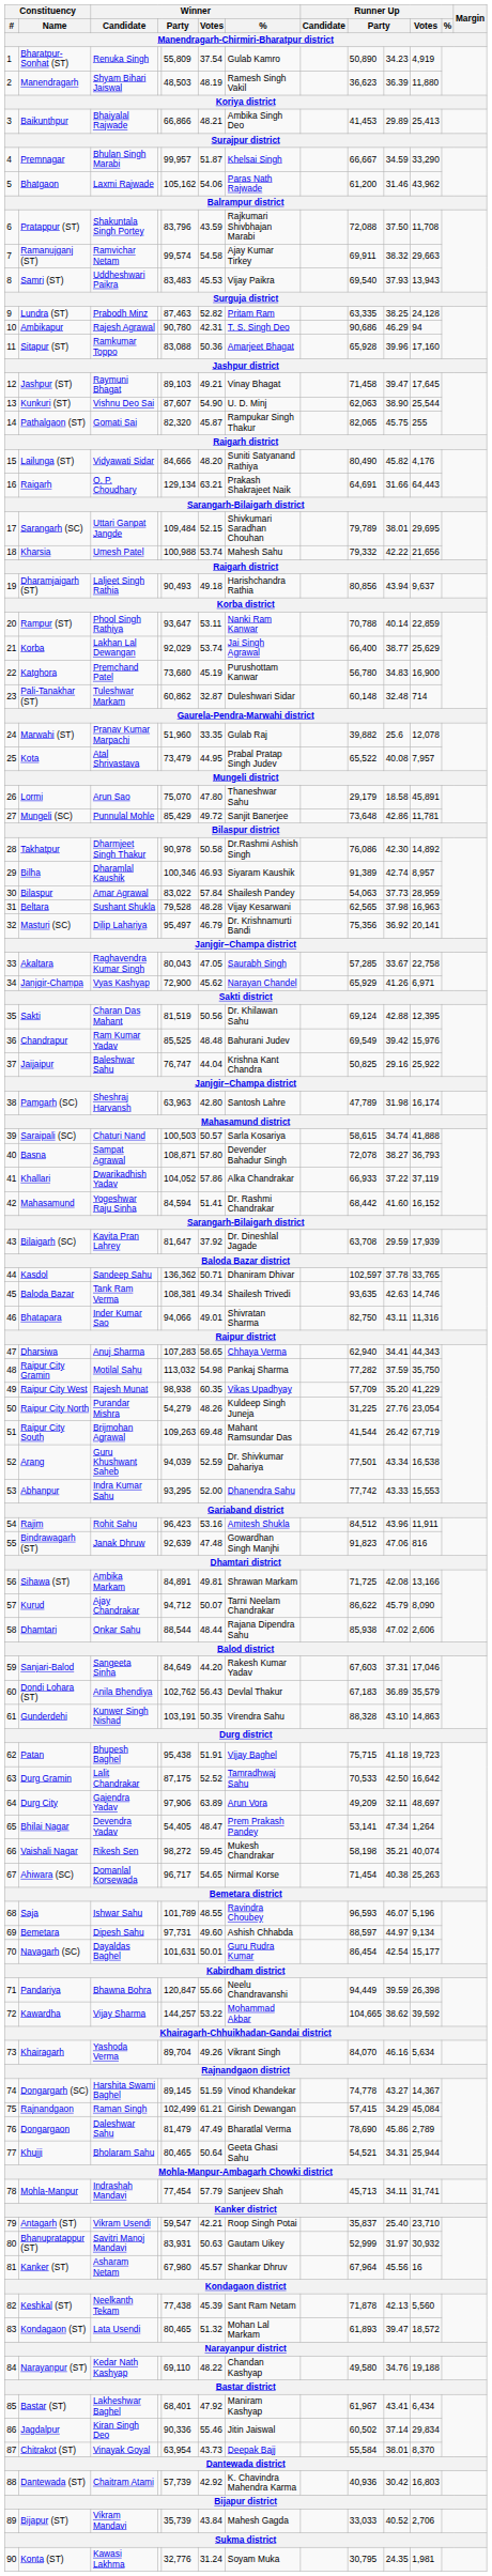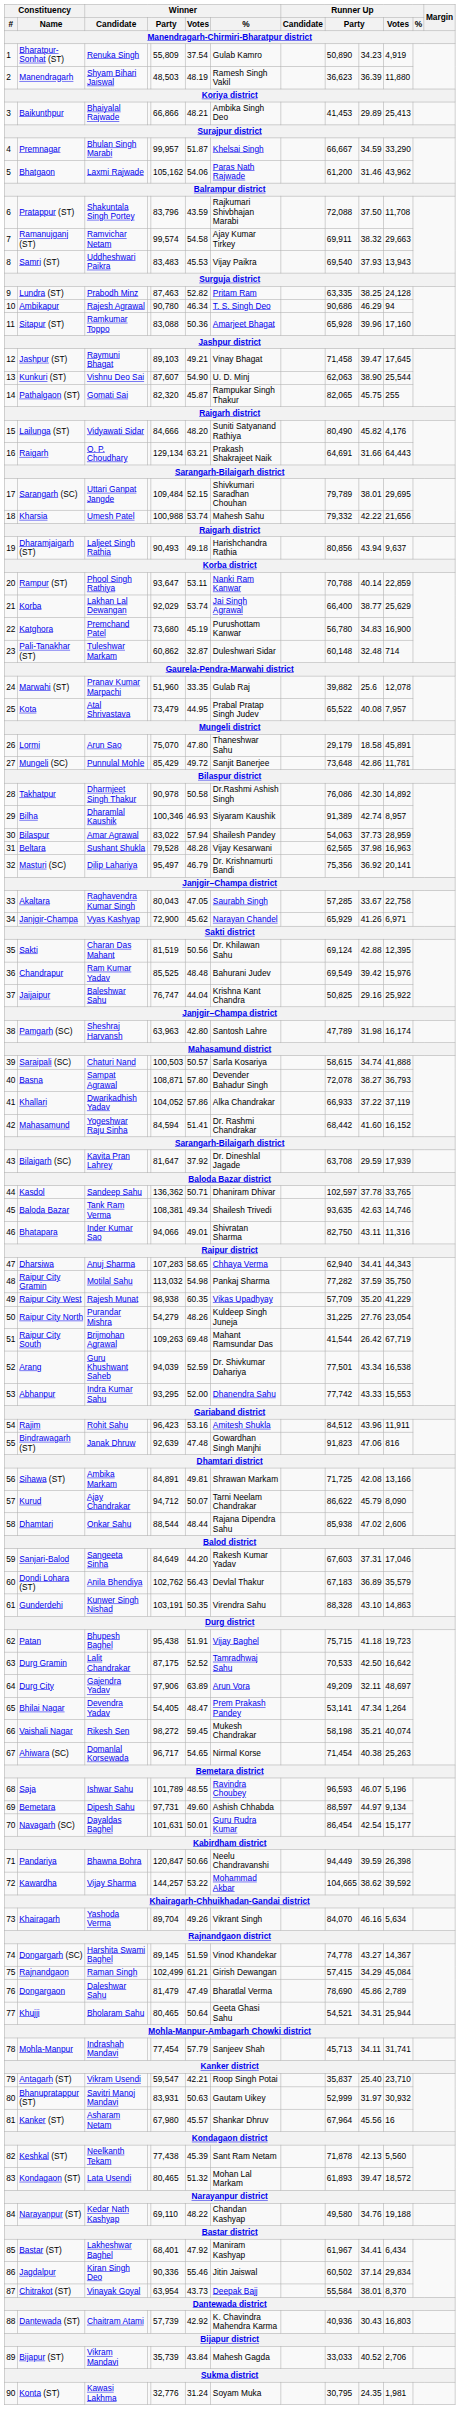Ambikapur | Winner / Votes: 42.31 -> 46.34
Bilaspur | Winner / Votes: 57.84 -> 57.94
Pandariya | Winner / Votes: 55.66 -> 50.66
Bastar (ST) | column 10: 43.41 -> 34.41
Dantewada (ST) | column 10: 30.42 -> 30.43
